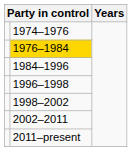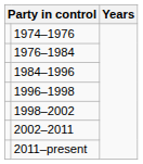1976–1984 | column 2: gold background -> no background
